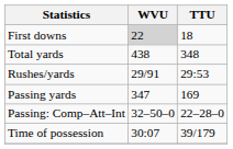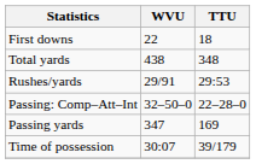First downs | WVU: lightgrey background -> no background
rows swapped: Passing yards <-> Passing: Comp–Att–Int
